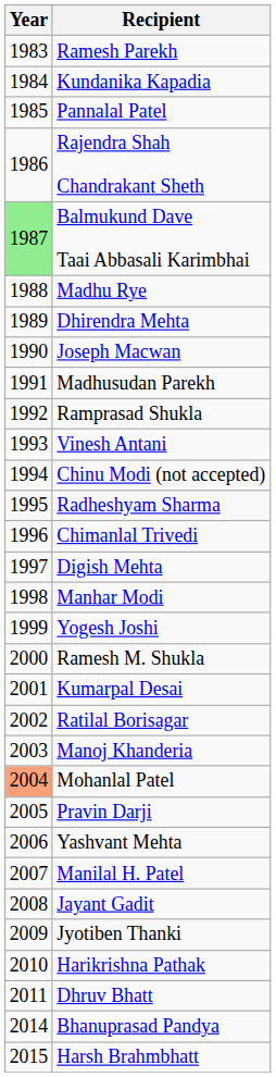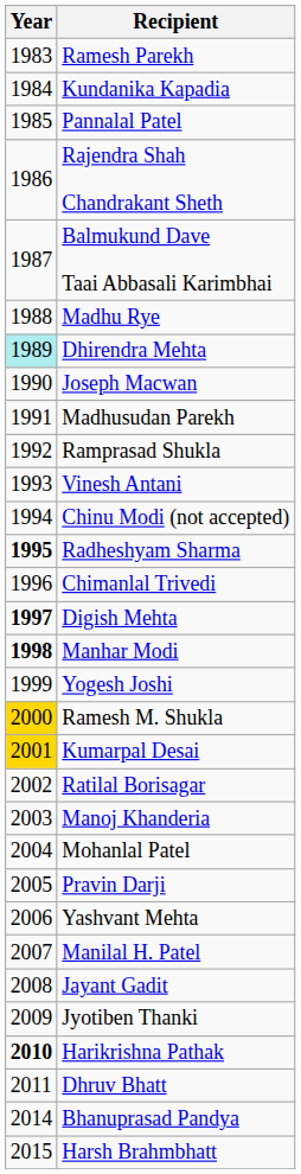Balmukund Dave Taai Abbasali Karimbhai | Year: lightgreen background -> no background
Dhirendra Mehta | Year: no background -> paleturquoise background
Radheshyam Sharma | Year: normal -> bold
Digish Mehta | Year: normal -> bold
Manhar Modi | Year: normal -> bold
Ramesh M. Shukla | Year: no background -> gold background
Kumarpal Desai | Year: no background -> gold background
Mohanlal Patel | Year: lightsalmon background -> no background
Harikrishna Pathak | Year: normal -> bold
